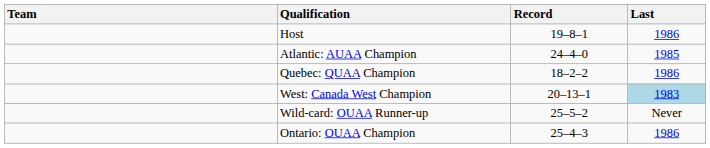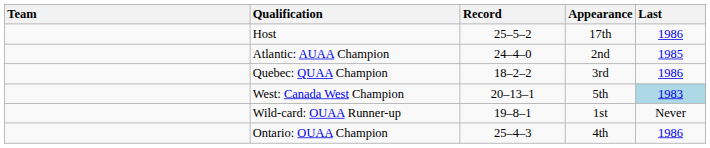+ column: Appearance | 17th | 2nd | 3rd | 5th | 1st | 4th
Host | Record: 19–8–1 -> 25–5–2
Wild-card: OUAA Runner-up | Record: 25–5–2 -> 19–8–1
